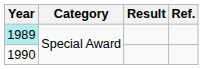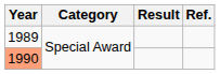1989 | Year: paleturquoise background -> no background
1990 | Year: no background -> lightsalmon background
